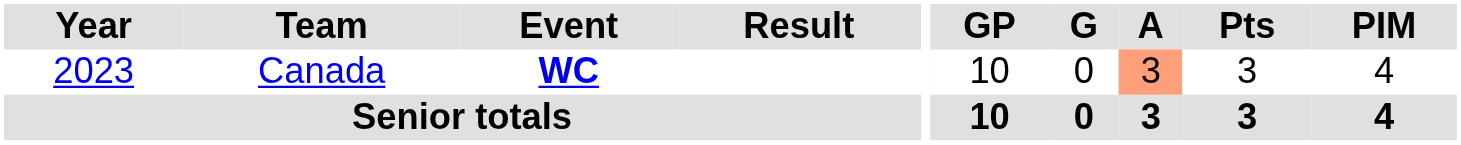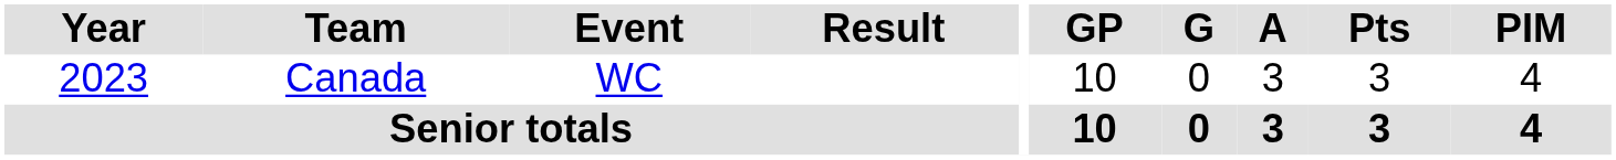Canada | Event: bold -> normal
Canada | A: lightsalmon background -> no background
